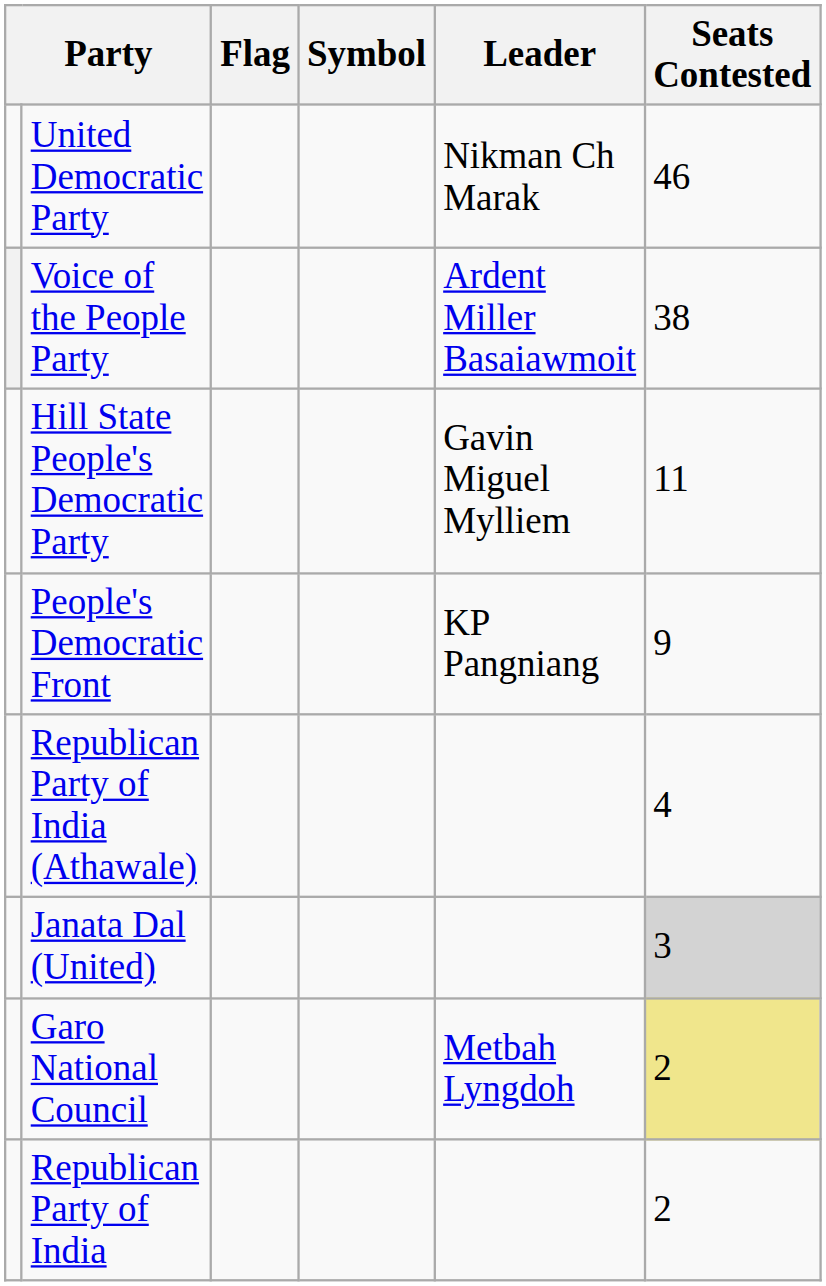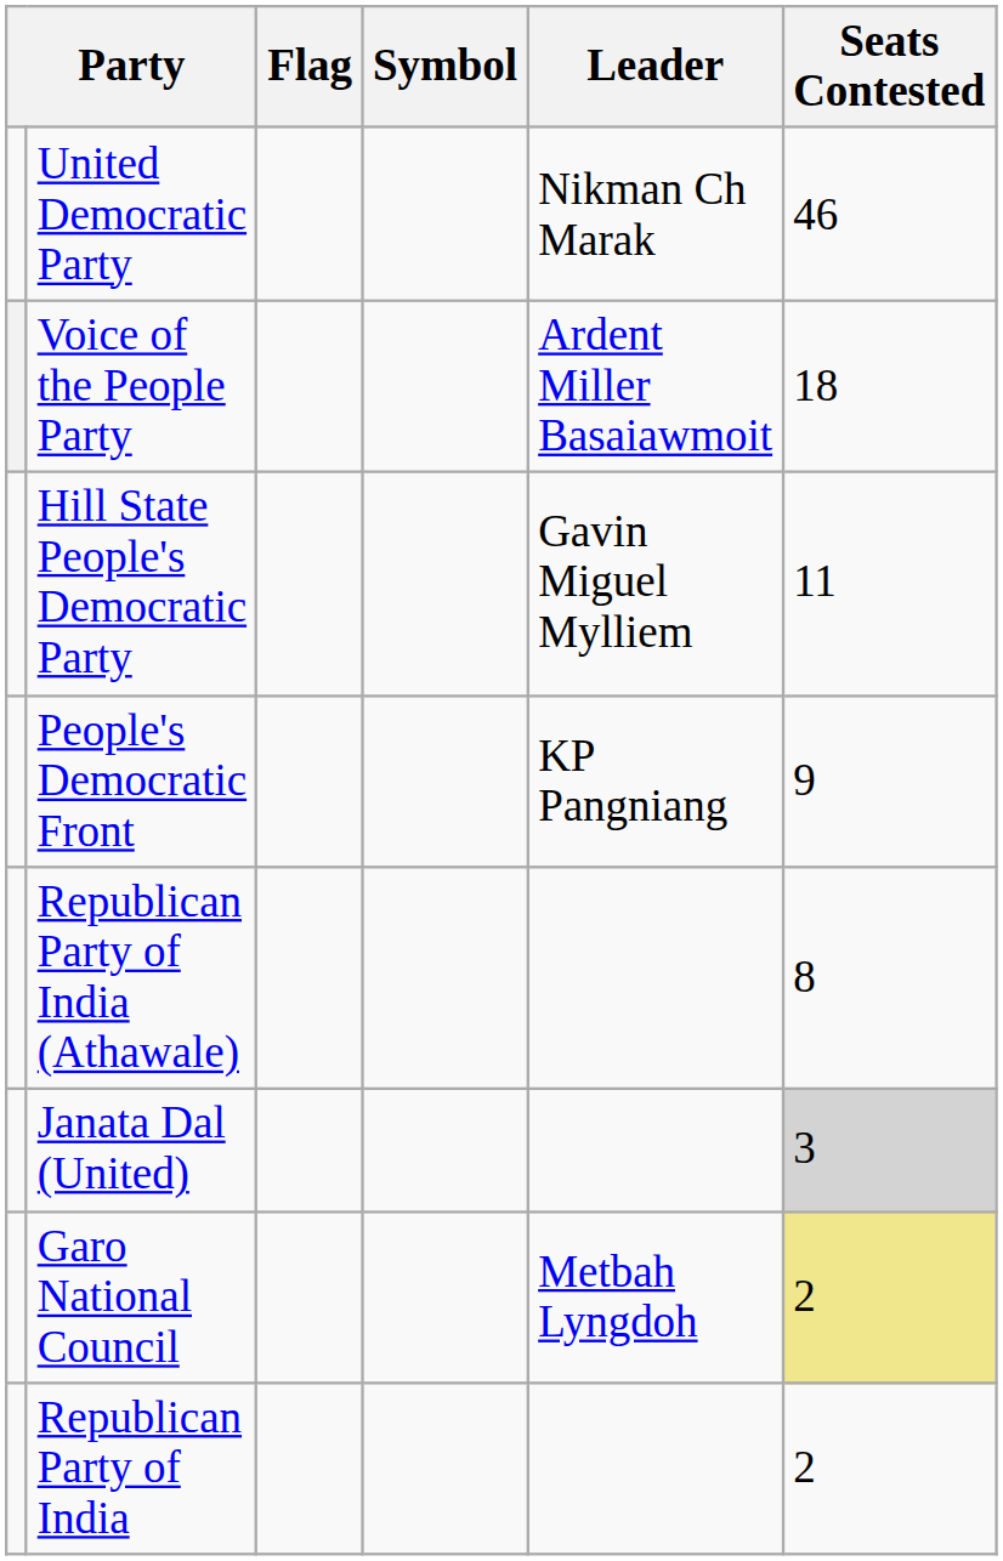Voice of the People Party | Seats Contested: 38 -> 18
Republican Party of India (Athawale) | Seats Contested: 4 -> 8
